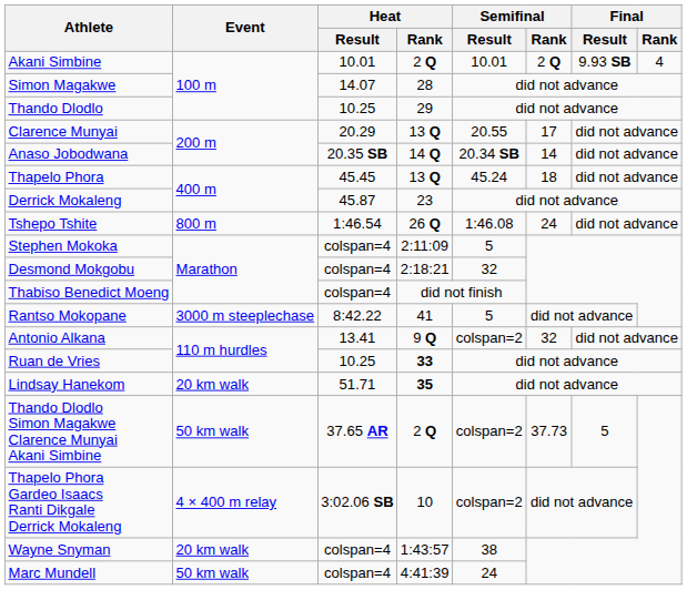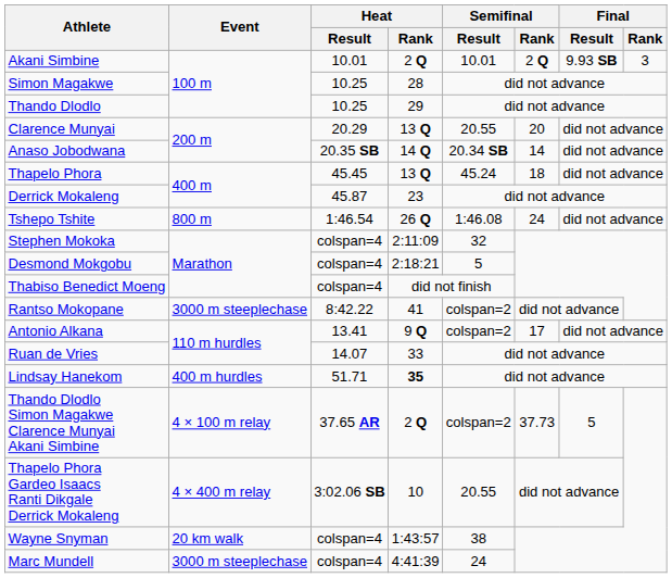Akani Simbine | Final / Rank: 4 -> 3
Simon Magakwe | Heat / Result: 14.07 -> 10.25
Clarence Munyai | Semifinal / Rank: 17 -> 20
Stephen Mokoka | Semifinal / Result: 5 -> 32
Desmond Mokgobu | Semifinal / Result: 32 -> 5
Rantso Mokopane | Semifinal / Result: 5 -> colspan=2
Antonio Alkana | Semifinal / Rank: 32 -> 17
Ruan de Vries | Heat / Result: 10.25 -> 14.07
Ruan de Vries | Heat / Rank: bold -> normal
Lindsay Hanekom | Event: 20 km walk -> 400 m hurdles
Thando Dlodlo Simon Magakwe Clarence Munyai Akani Simbine | Event: 50 km walk -> 4 × 100 m relay
Thapelo Phora Gardeo Isaacs Ranti Dikgale Derrick Mokaleng | Semifinal / Result: colspan=2 -> 20.55
Marc Mundell | Event: 50 km walk -> 3000 m steeplechase
